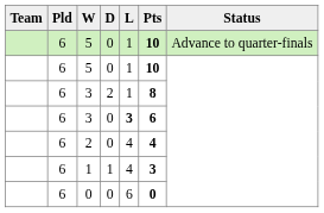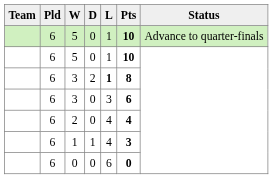3 / 2 | L: normal -> bold
3 / 0 | L: bold -> normal
